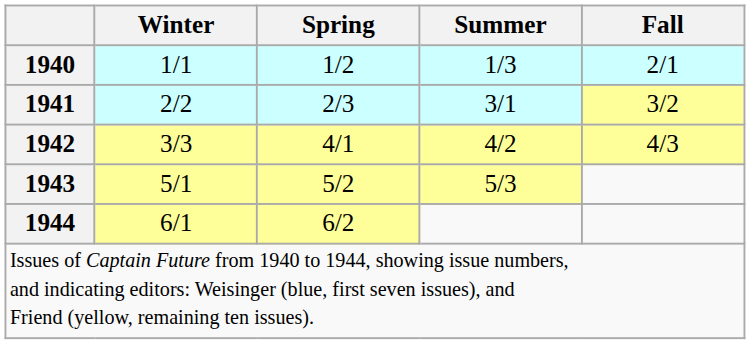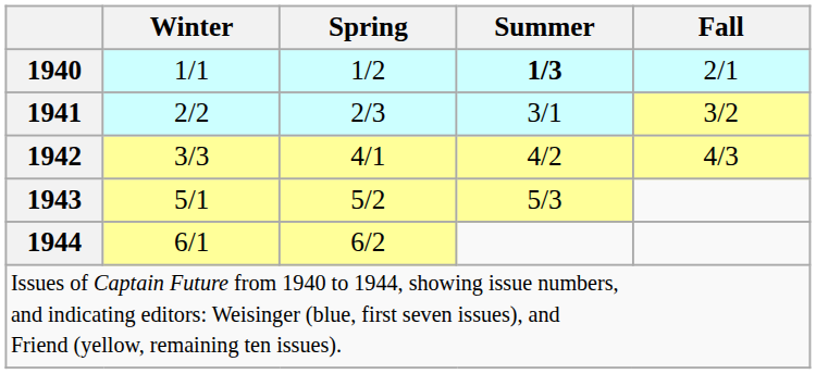1940 | Summer: normal -> bold
